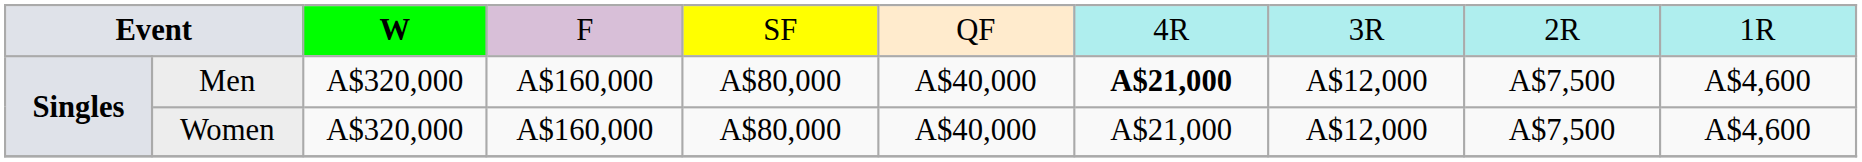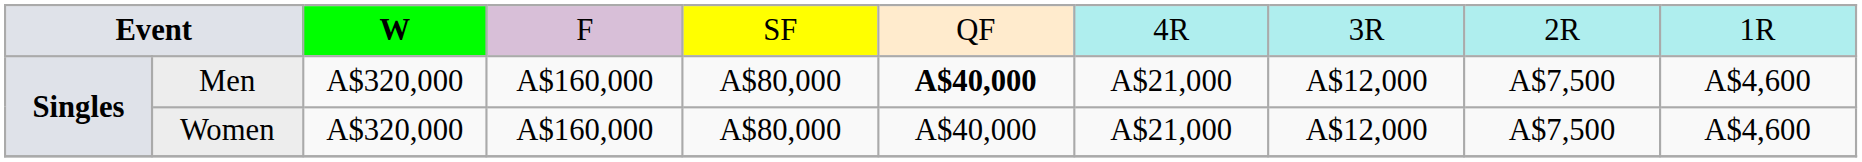Men | column 6: normal -> bold
Men | column 7: bold -> normal
